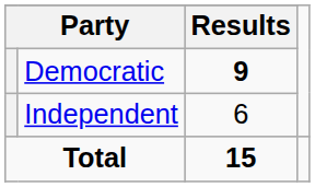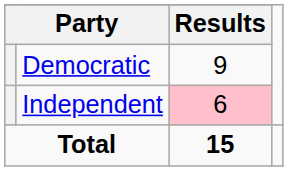Democratic | Results: bold -> normal
Independent | Results: no background -> pink background
